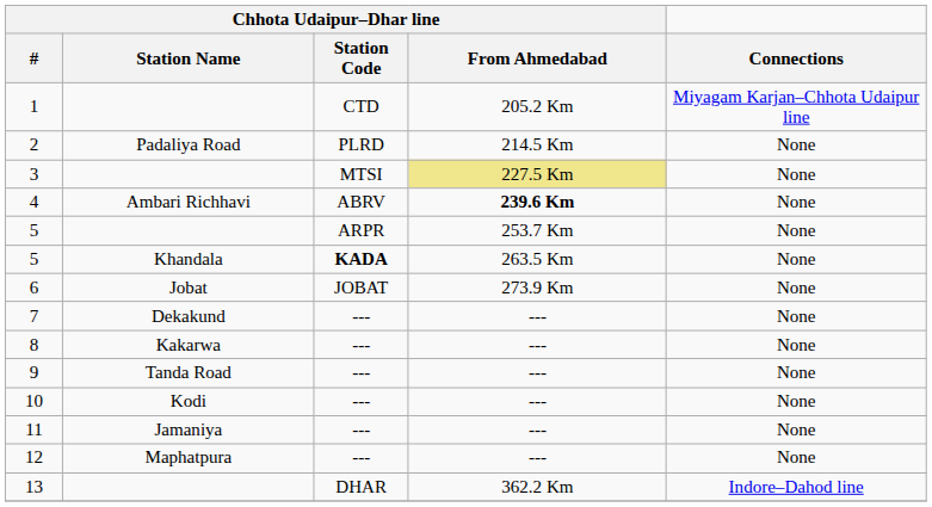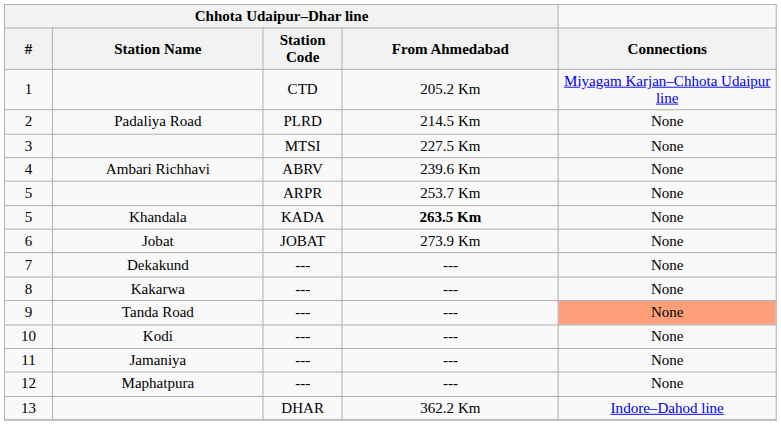3 | Chhota Udaipur–Dhar line / From Ahmedabad: khaki background -> no background
4 | Chhota Udaipur–Dhar line / From Ahmedabad: bold -> normal
5 / Khandala | Chhota Udaipur–Dhar line / Station Code: bold -> normal
5 / Khandala | Chhota Udaipur–Dhar line / From Ahmedabad: normal -> bold
9 | Connections: no background -> lightsalmon background
